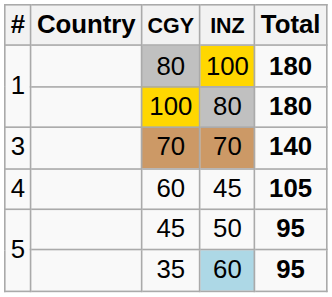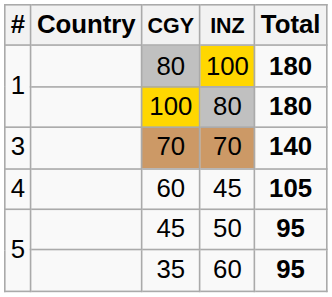35 | INZ: lightblue background -> no background
